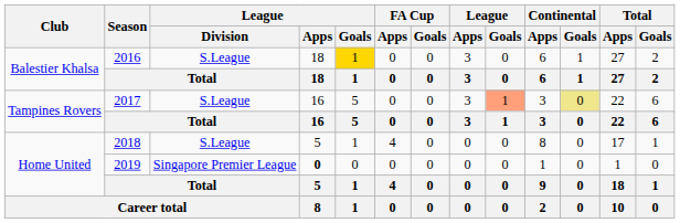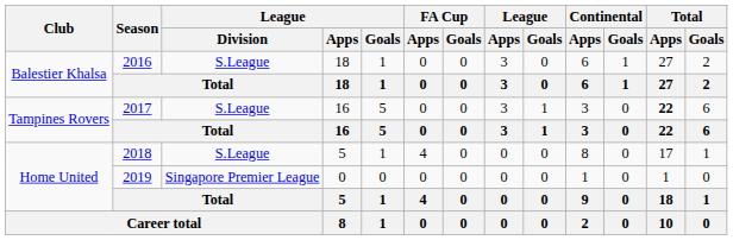2016 | column 5: gold background -> no background
2017 | column 9: lightsalmon background -> no background
2017 | Continental / Goals: khaki background -> no background
2017 | Total / Apps: normal -> bold
2019 | column 4: bold -> normal
